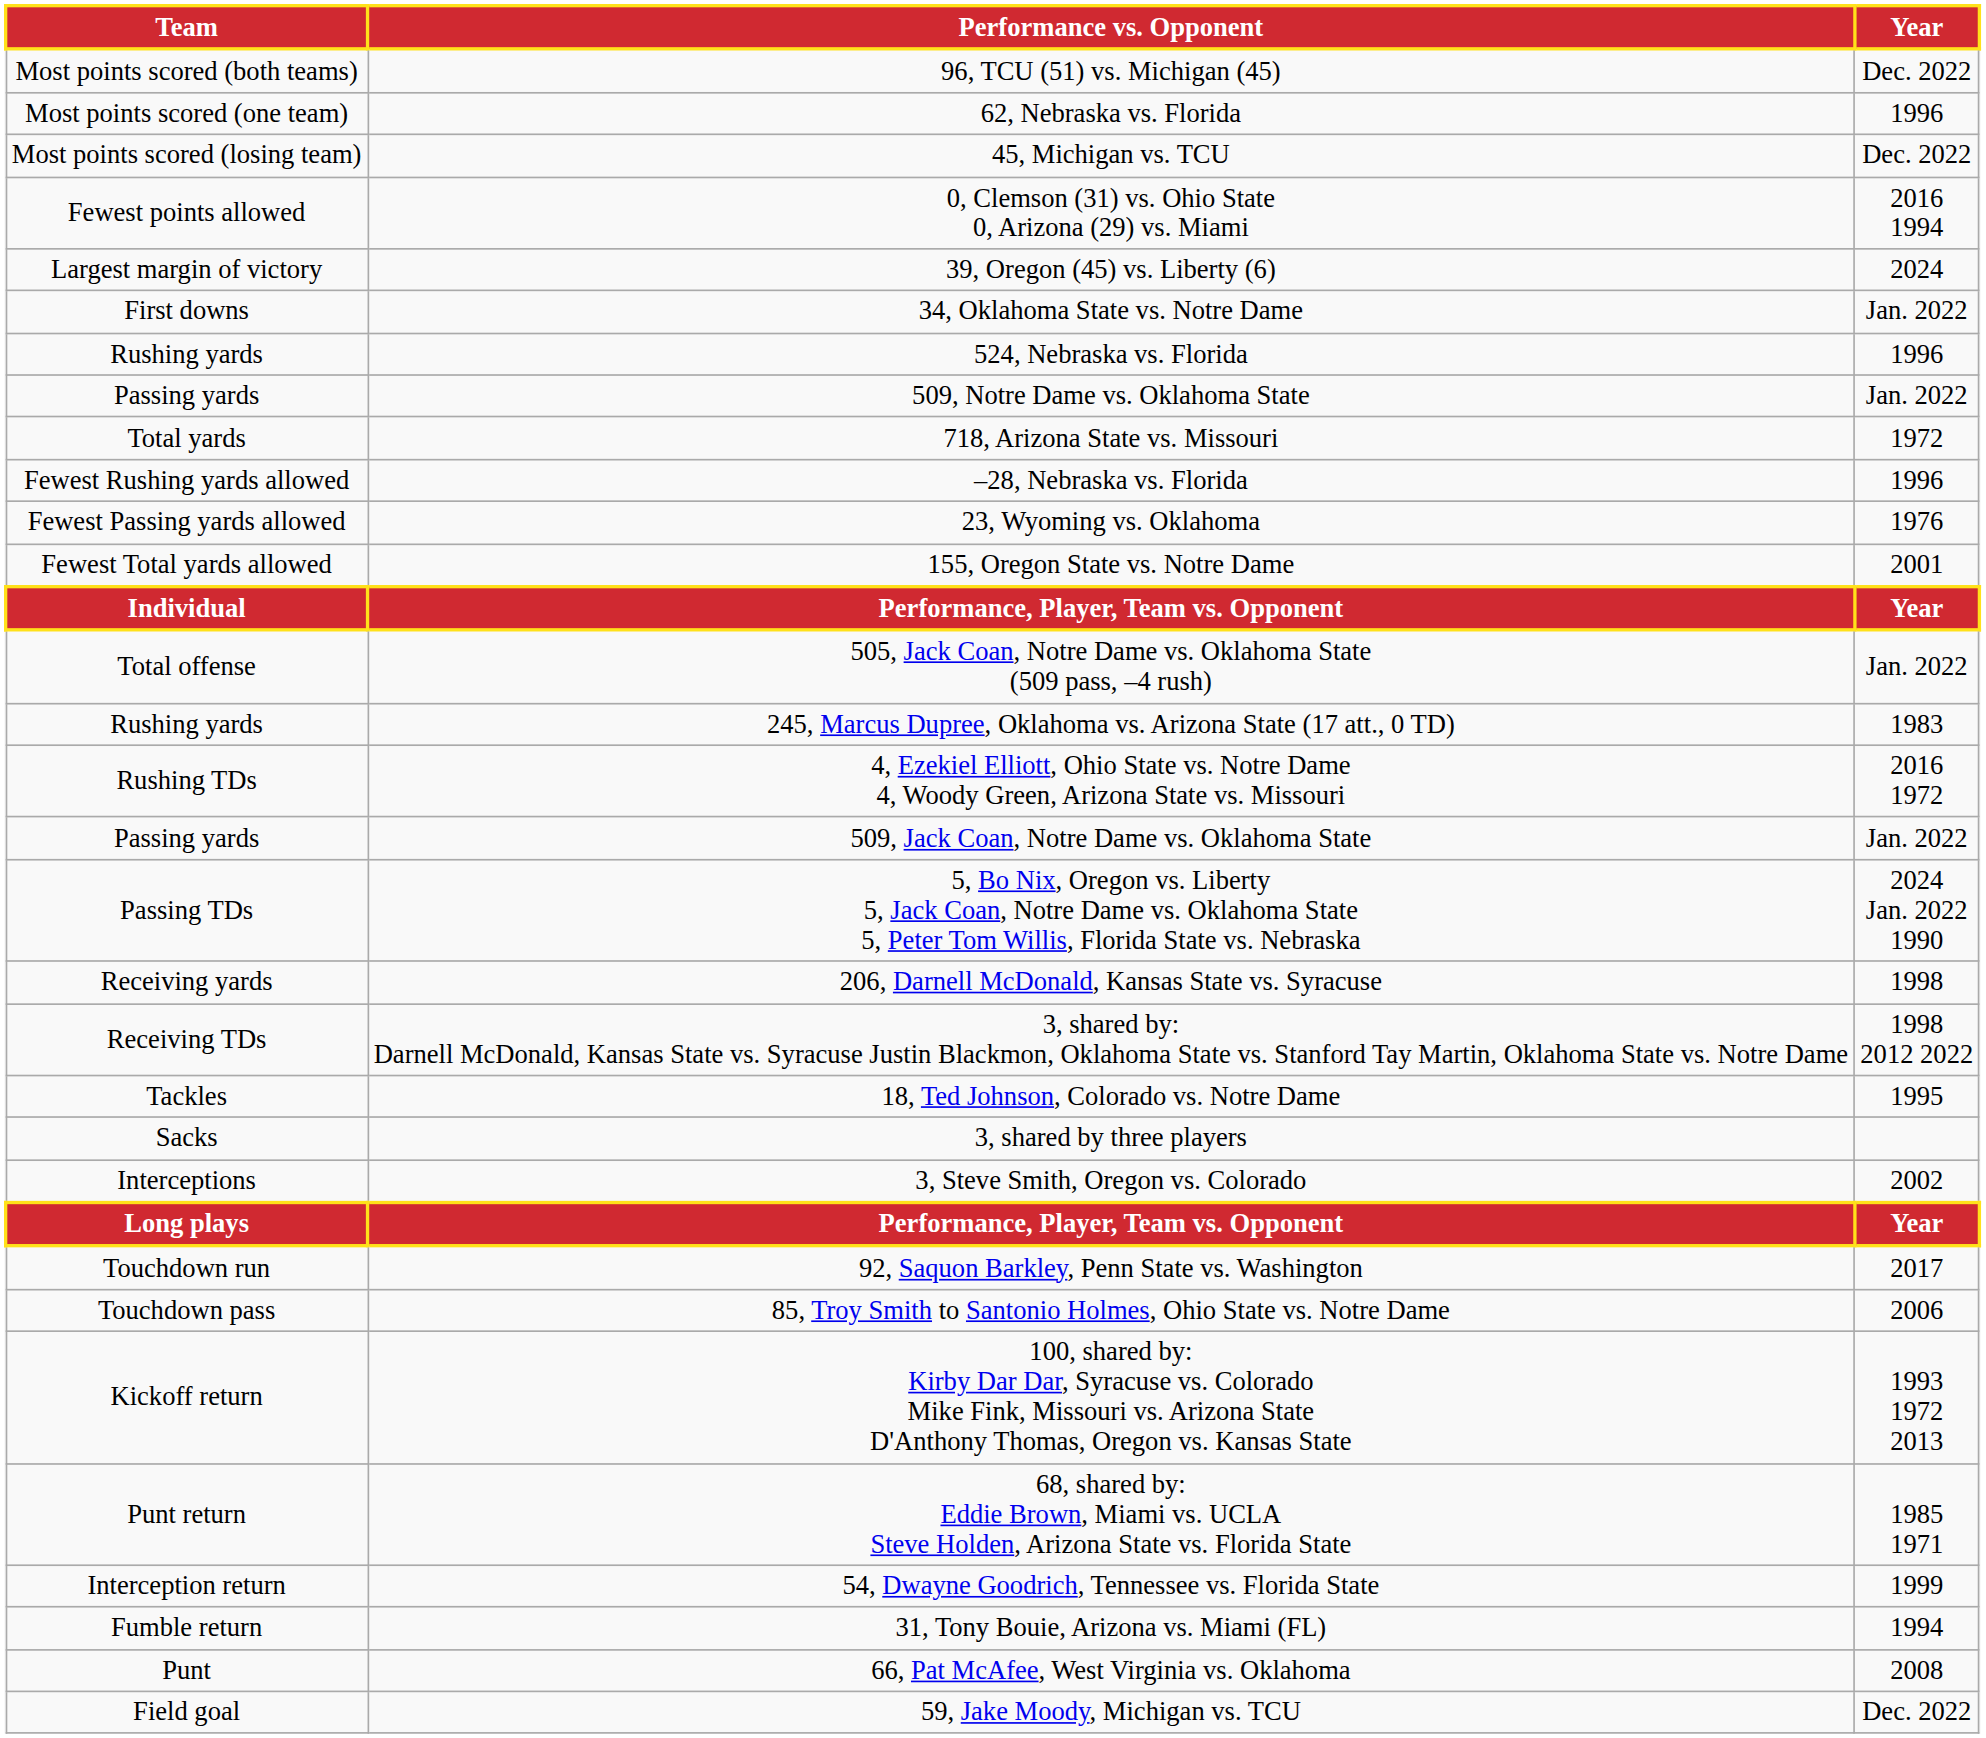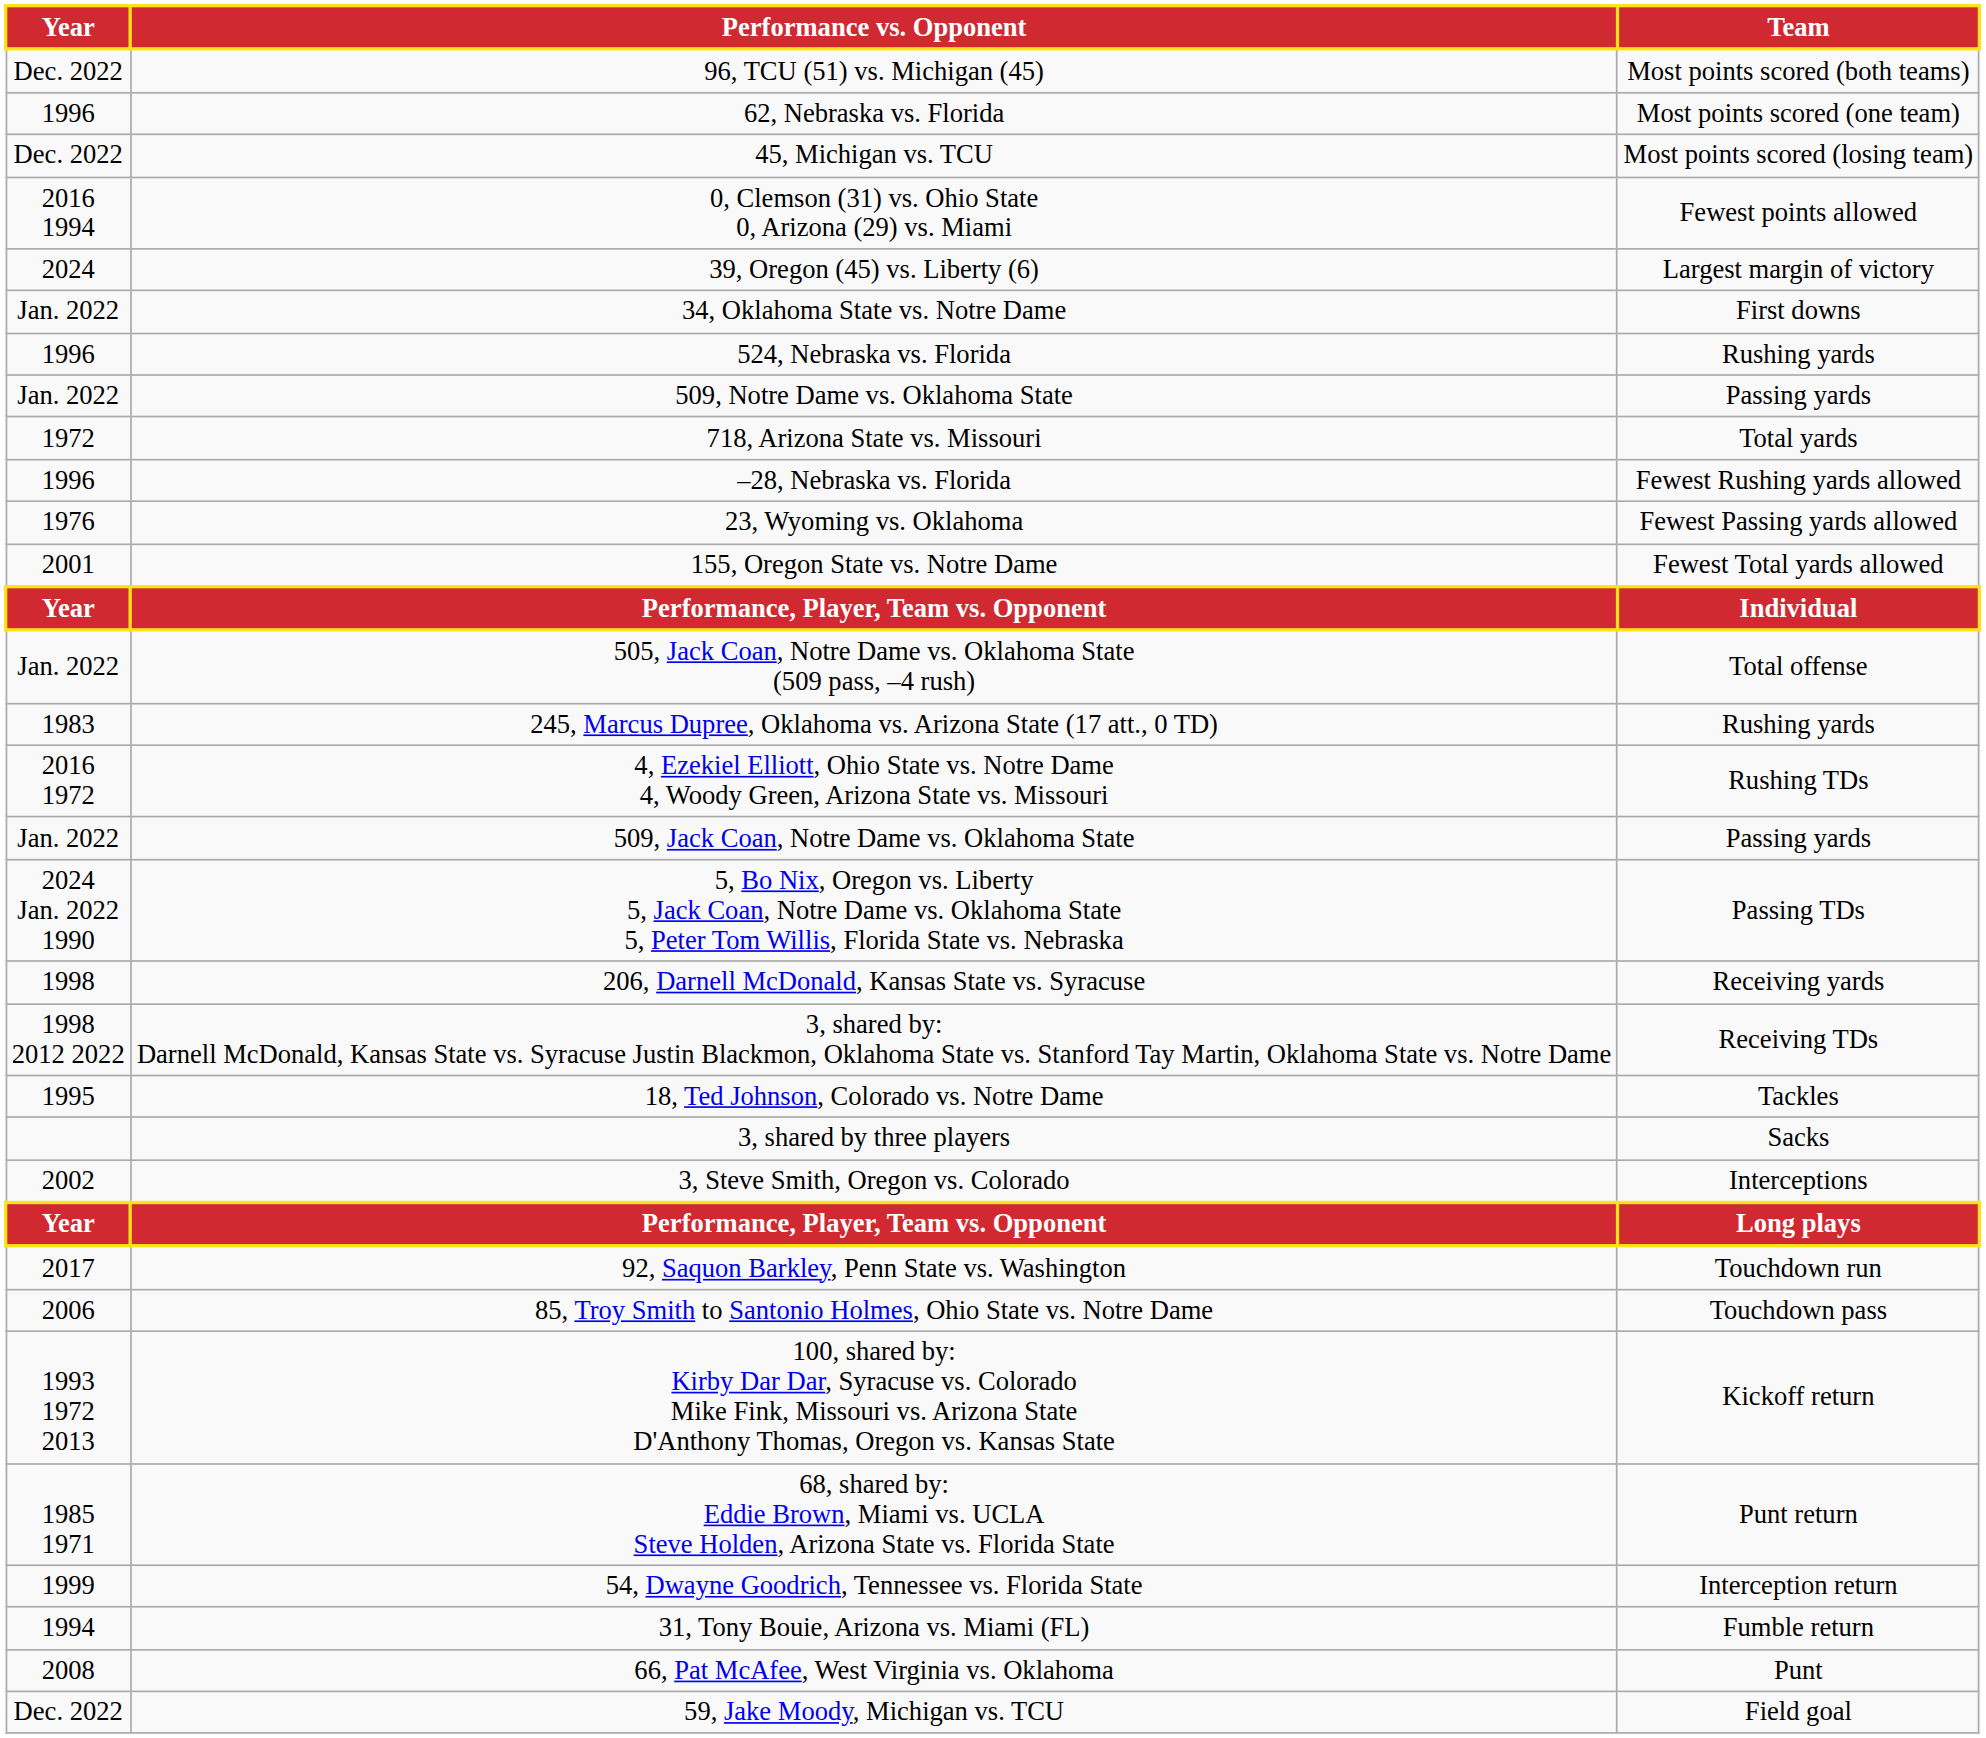columns swapped: Team <-> Year
